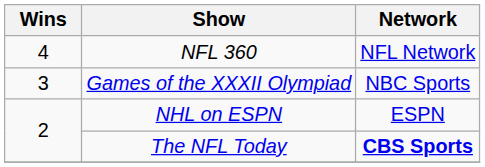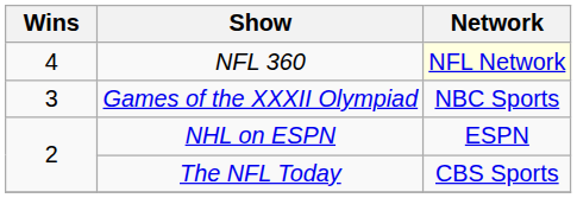NFL 360 | Network: no background -> lightyellow background
The NFL Today | Network: bold -> normal
